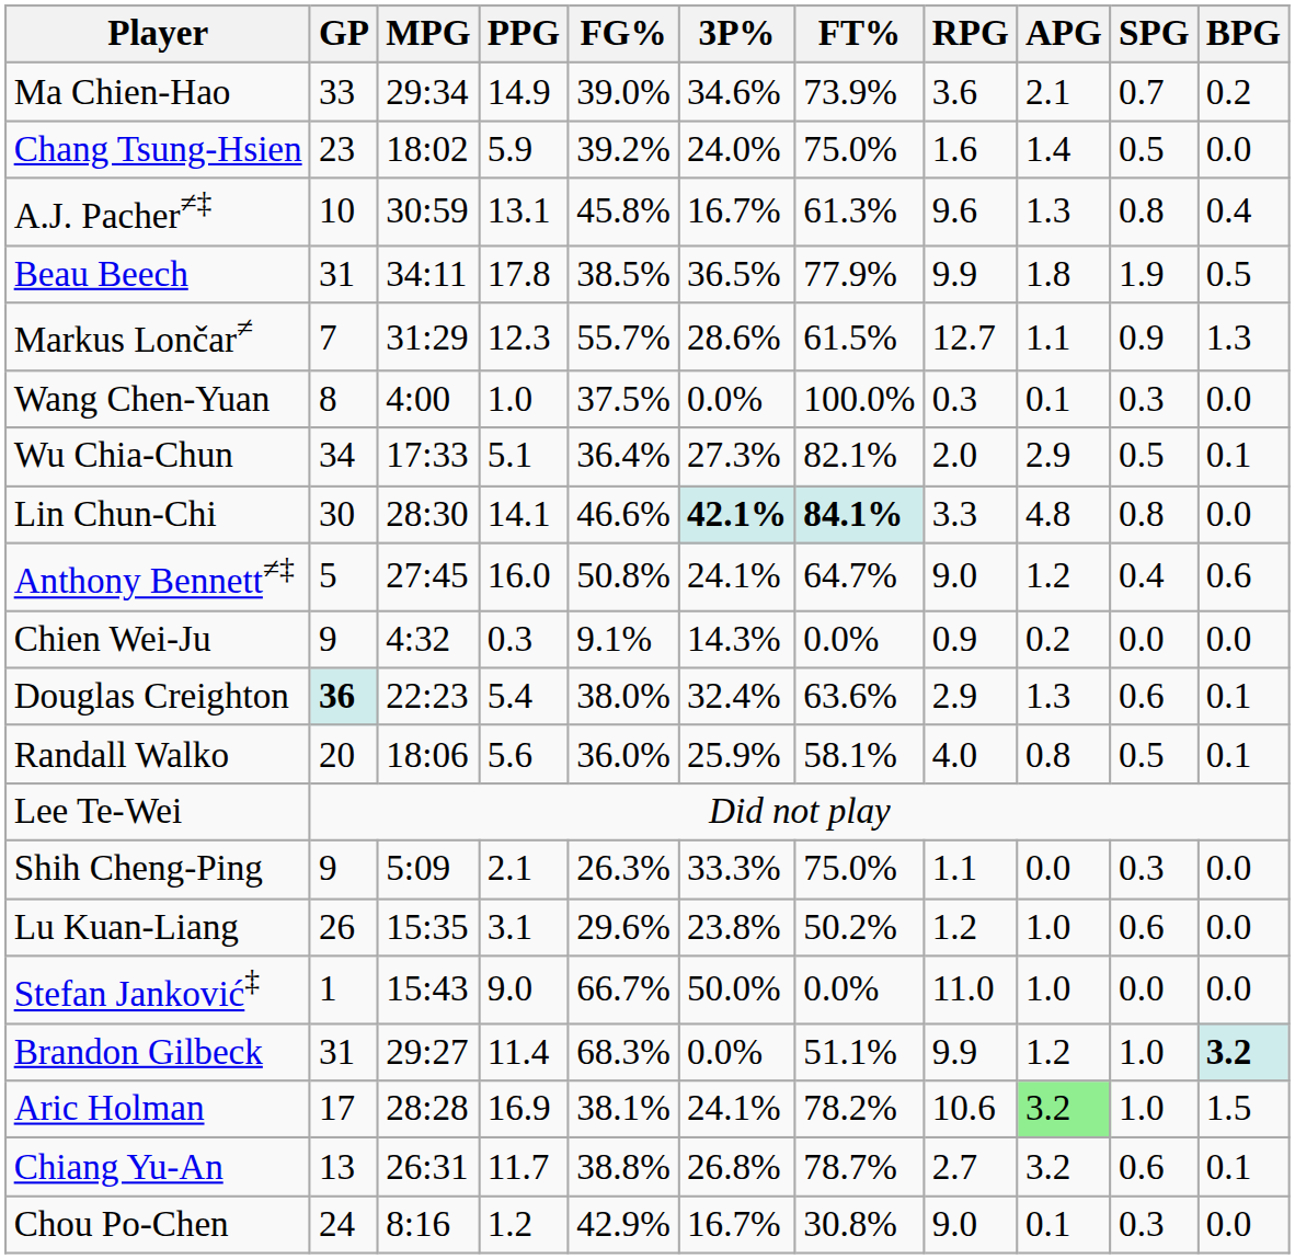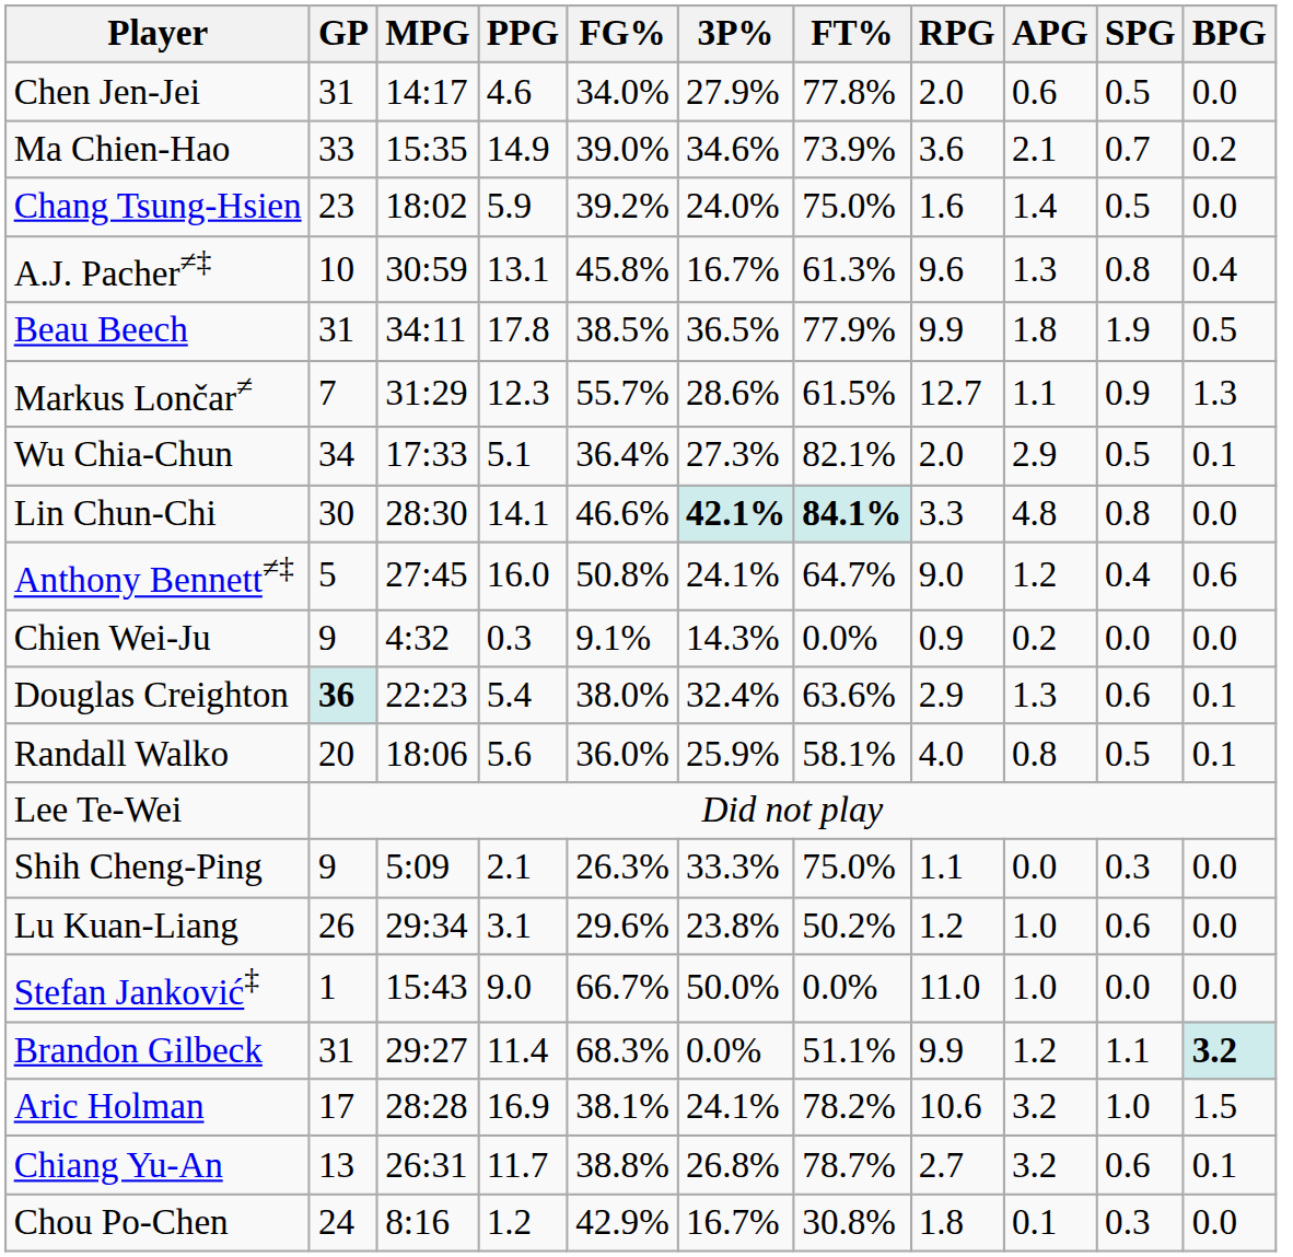+ row: Chen Jen-Jei | 31 | 14:17 | 4.6 | 34.0% | 27.9% | 77.8% | 2.0 | 0.6 | 0.5 | 0.0
Ma Chien-Hao | MPG: 29:34 -> 15:35
- row: Wang Chen-Yuan | 8 | 4:00 | 1.0 | 37.5% | 0.0% | 100.0% | 0.3 | 0.1 | 0.3 | 0.0
Lu Kuan-Liang | MPG: 15:35 -> 29:34
Brandon Gilbeck | SPG: 1.0 -> 1.1
Aric Holman | APG: lightgreen background -> no background
Chou Po-Chen | RPG: 9.0 -> 1.8
